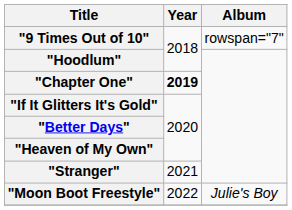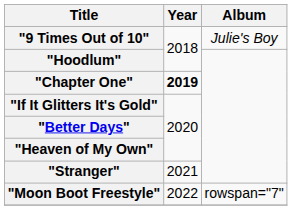"9 Times Out of 10" | Album: rowspan="7" -> Julie's Boy
"Moon Boot Freestyle" | Album: Julie's Boy -> rowspan="7"
